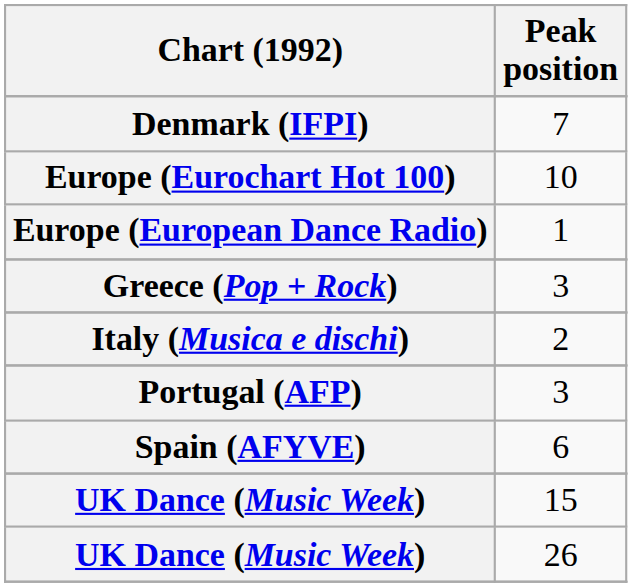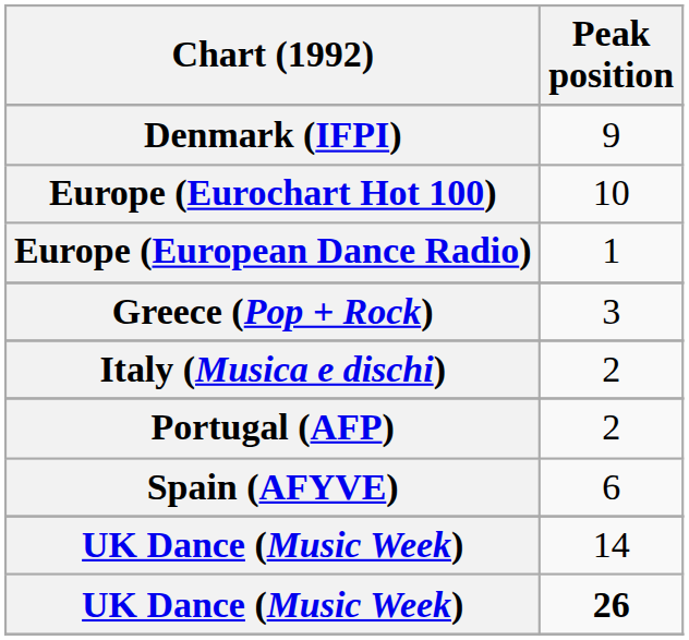row 2 | Peak position: 7 -> 9
row 7 | Peak position: 3 -> 2
row 9 | Peak position: 15 -> 14
row 10 | Peak position: normal -> bold
